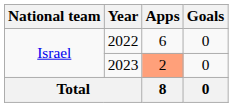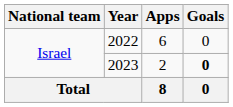2023 | Apps: lightsalmon background -> no background
2023 | Goals: normal -> bold
